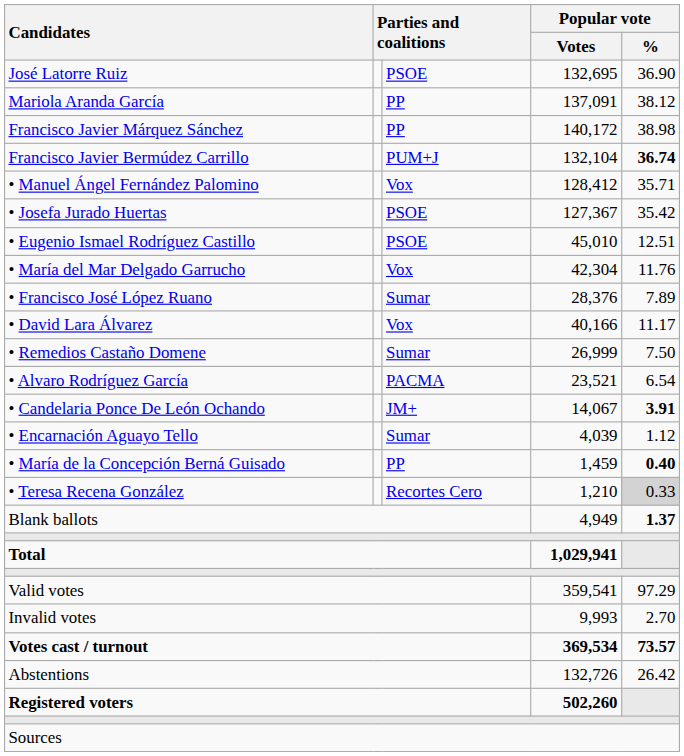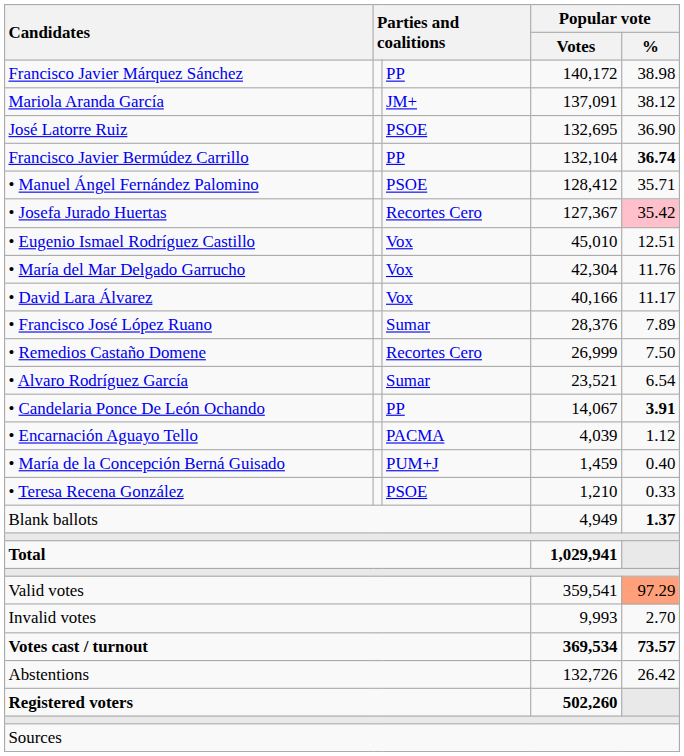rows swapped: Francisco Javier Márquez Sánchez <-> José Latorre Ruiz
Mariola Aranda García | column 3: PP -> JM+
Francisco Javier Bermúdez Carrillo | column 3: PUM+J -> PP
• Manuel Ángel Fernández Palomino | column 3: Vox -> PSOE
• Josefa Jurado Huertas | column 3: PSOE -> Recortes Cero
• Josefa Jurado Huertas | Popular vote / %: no background -> pink background
• Eugenio Ismael Rodríguez Castillo | column 3: PSOE -> Vox
rows swapped: • David Lara Álvarez <-> • Francisco José López Ruano
• Remedios Castaño Domene | column 3: Sumar -> Recortes Cero
• Alvaro Rodríguez García | column 3: PACMA -> Sumar
• Candelaria Ponce De León Ochando | column 3: JM+ -> PP
• Encarnación Aguayo Tello | column 3: Sumar -> PACMA
• María de la Concepción Berná Guisado | column 3: PP -> PUM+J
• María de la Concepción Berná Guisado | Popular vote / %: bold -> normal
• Teresa Recena González | column 3: Recortes Cero -> PSOE
• Teresa Recena González | Popular vote / %: lightgrey background -> no background
Valid votes | Popular vote / %: no background -> lightsalmon background
